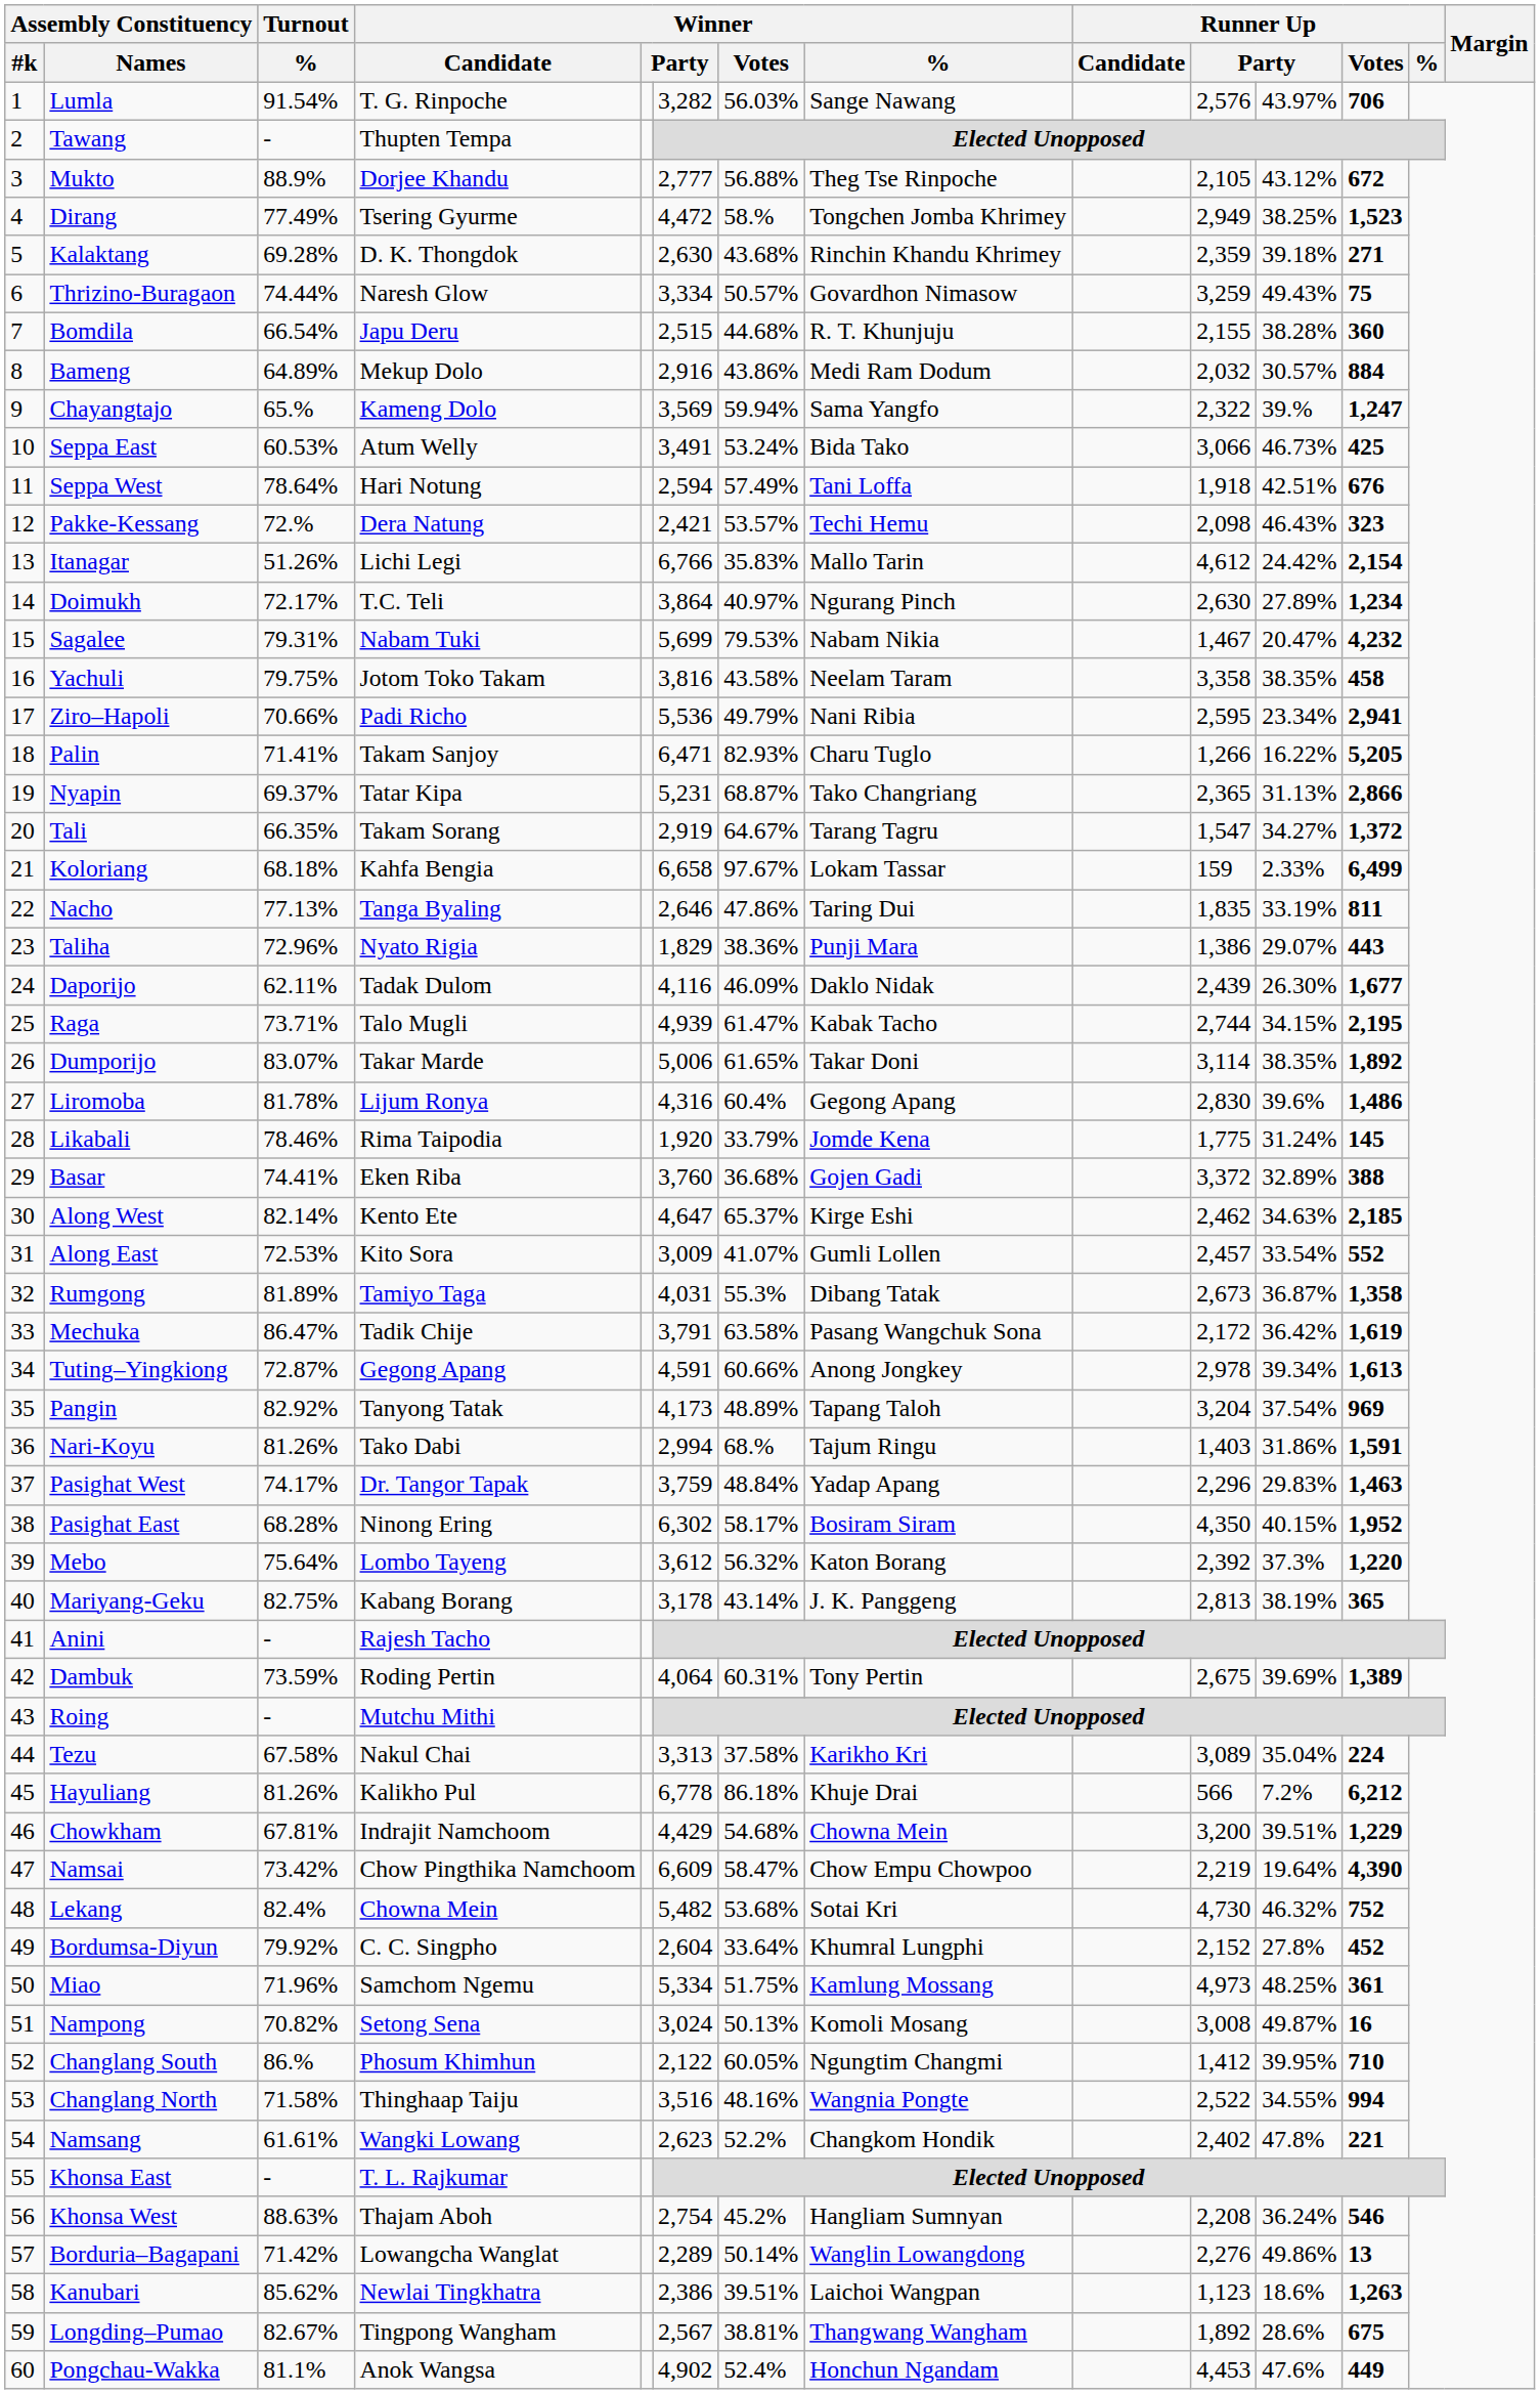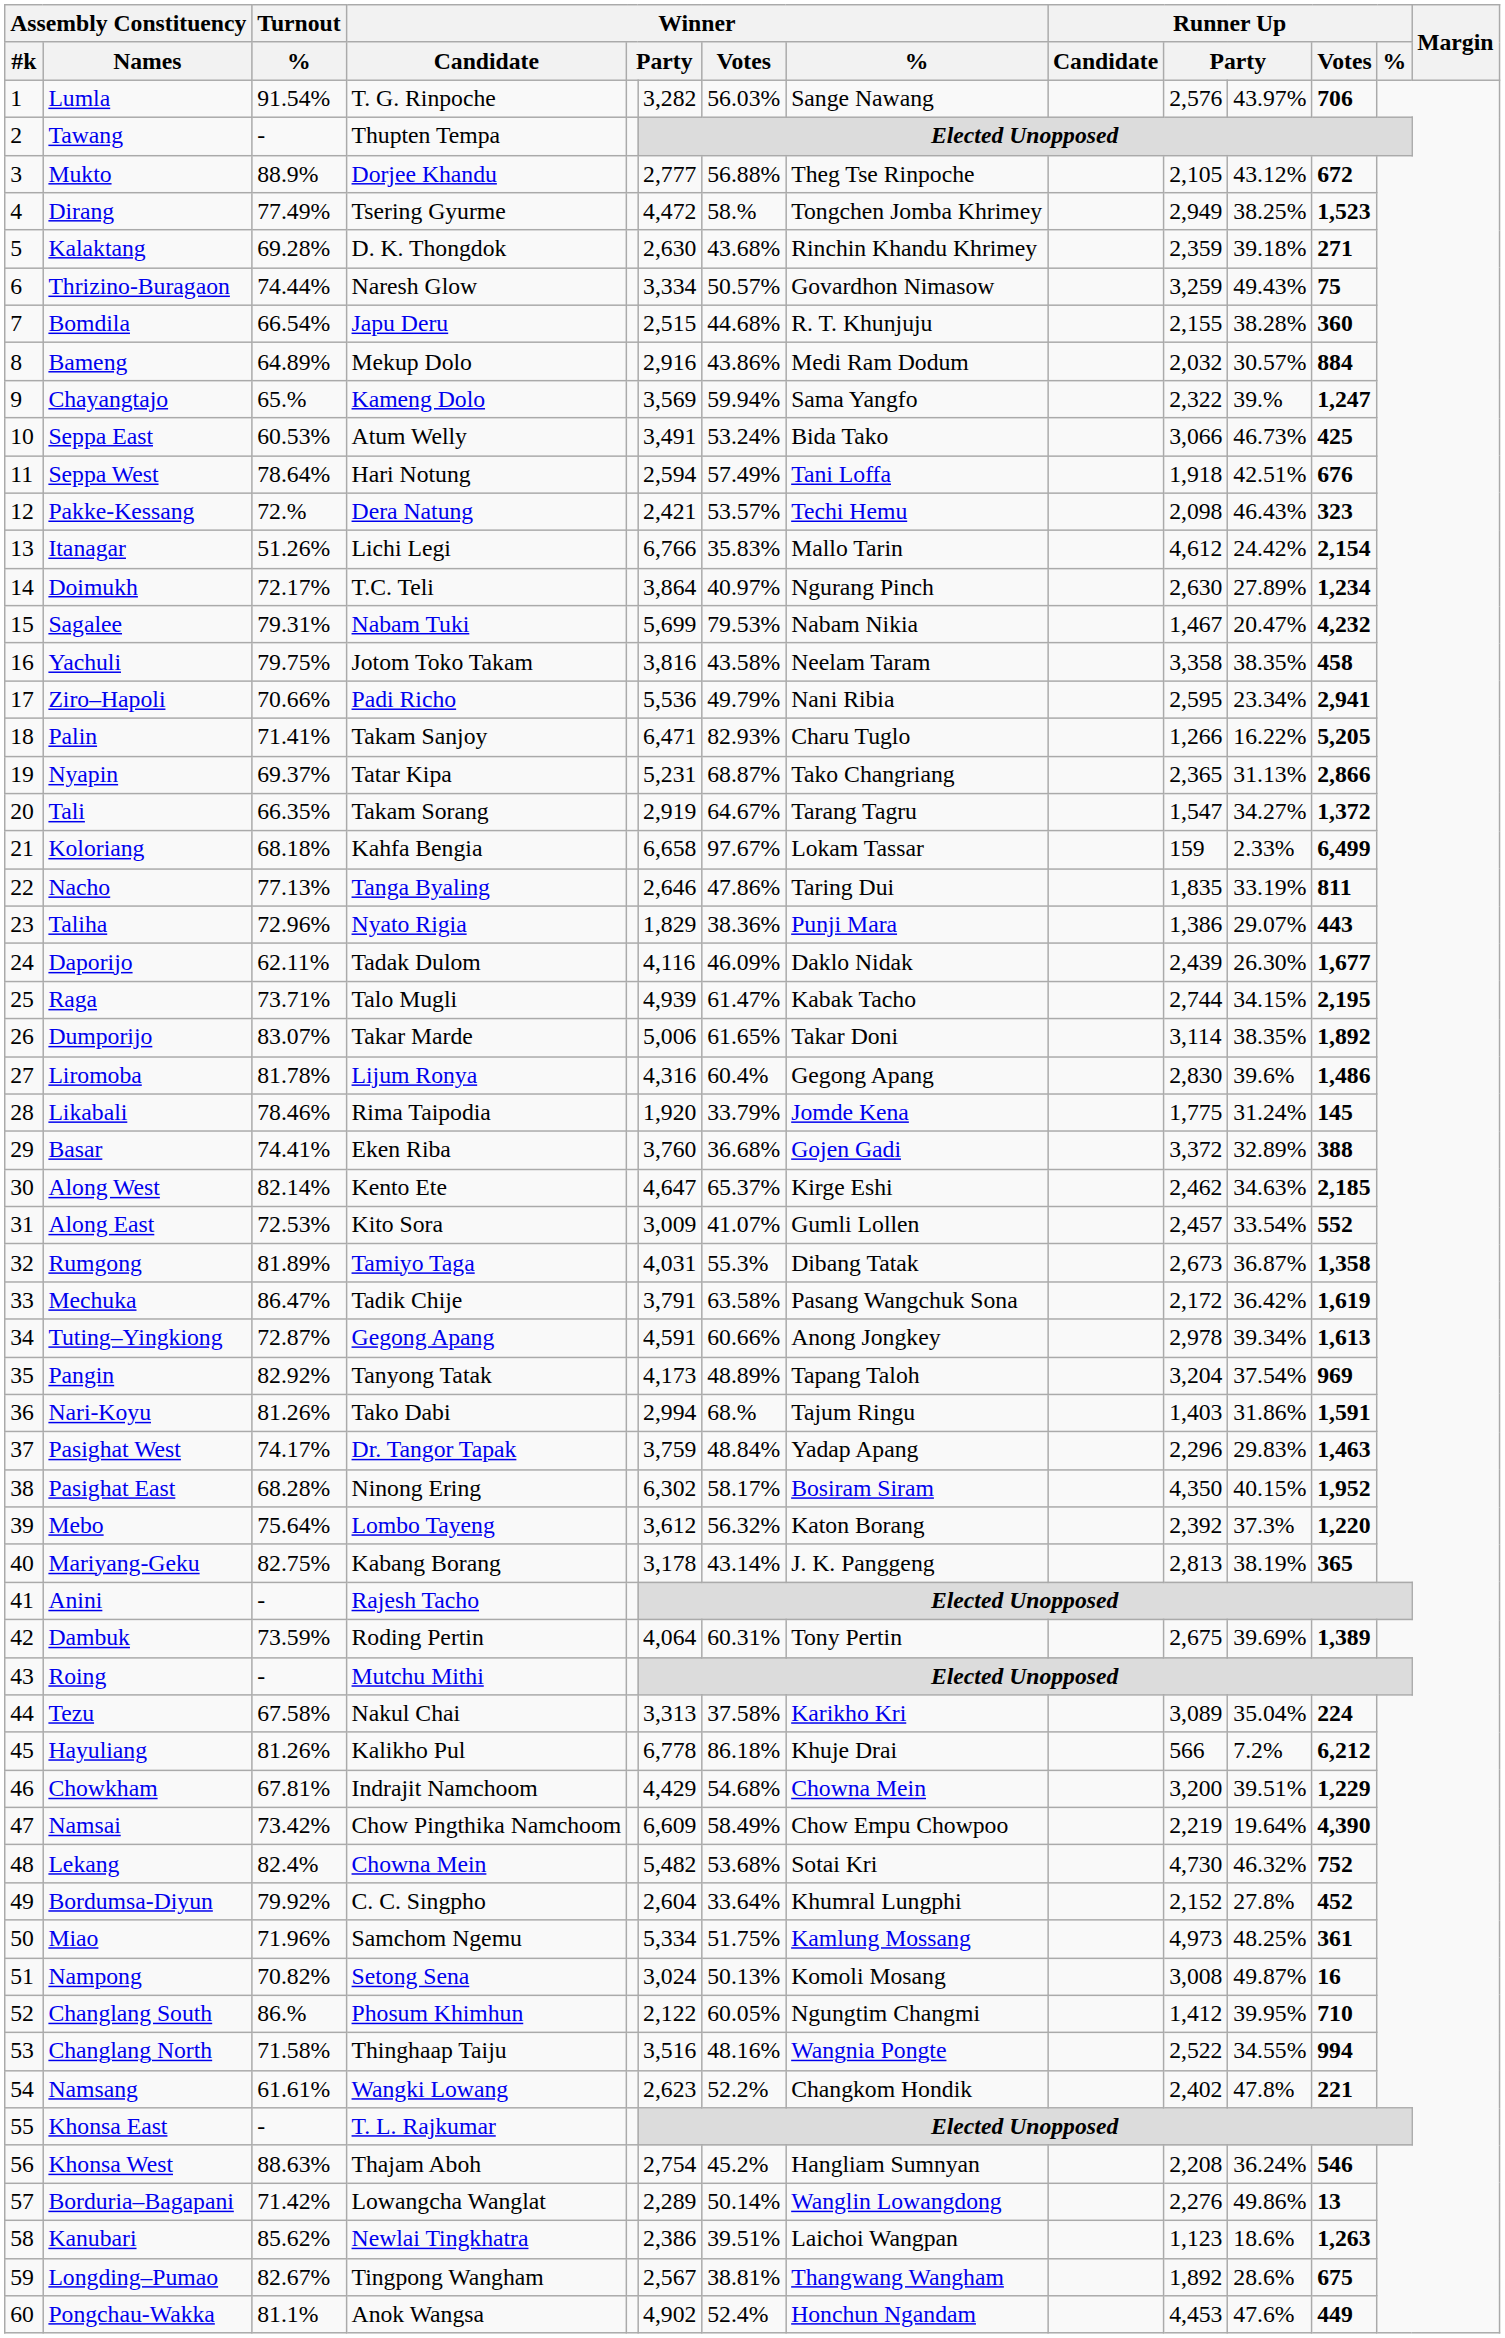Namsai | Winner / Votes: 58.47% -> 58.49%
